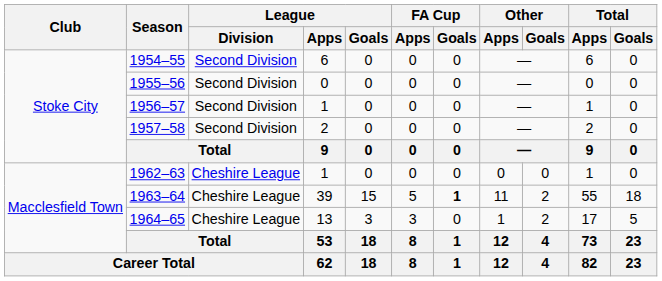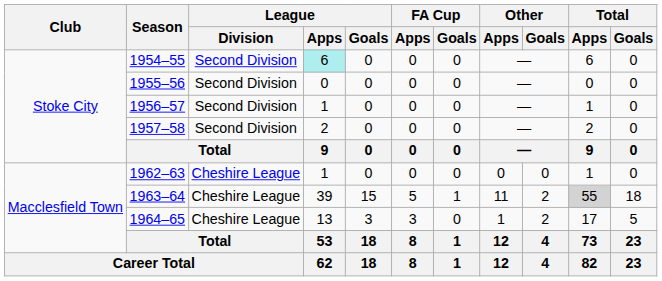1954–55 | League / Apps: no background -> paleturquoise background
1963–64 | FA Cup / Goals: bold -> normal
1963–64 | Total / Apps: no background -> lightgrey background
